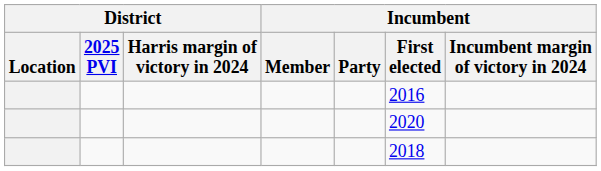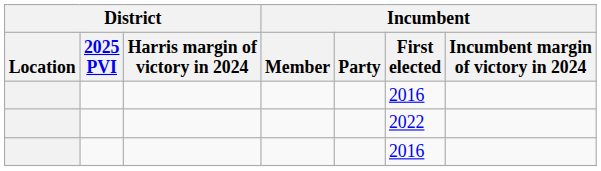row 4 | Incumbent / First elected: 2020 -> 2022
row 5 | Incumbent / First elected: 2018 -> 2016
